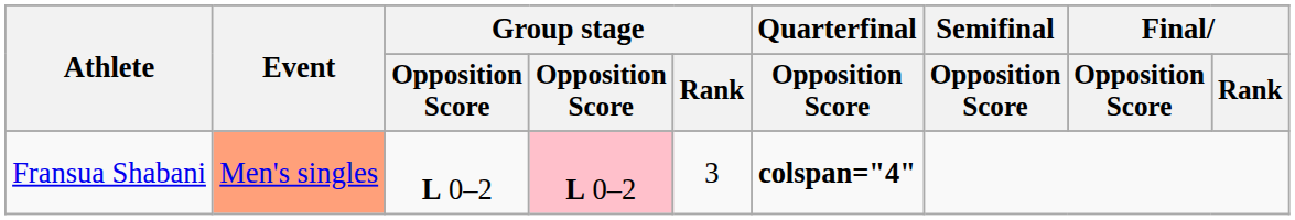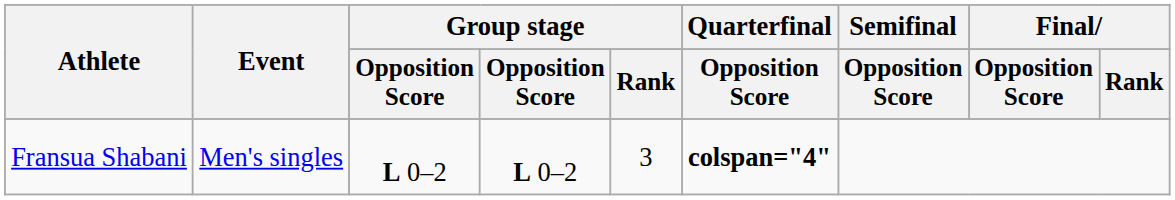Fransua Shabani | Event: lightsalmon background -> no background
Fransua Shabani | column 4: pink background -> no background
